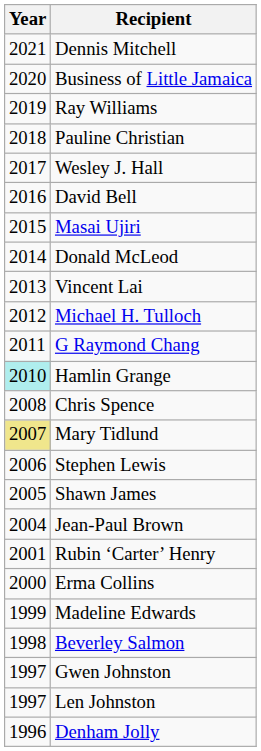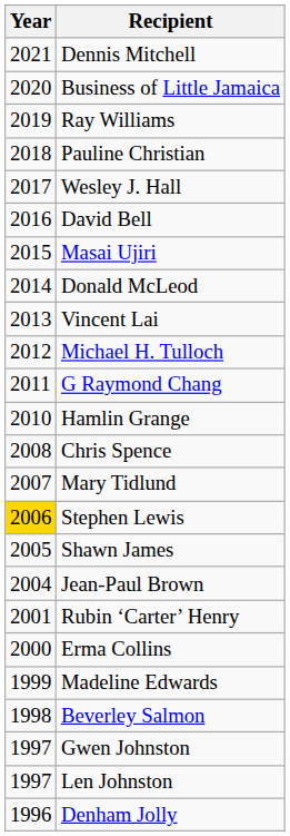Hamlin Grange | Year: paleturquoise background -> no background
Mary Tidlund | Year: khaki background -> no background
Stephen Lewis | Year: no background -> gold background
